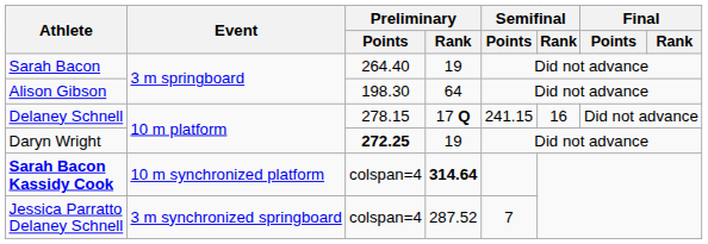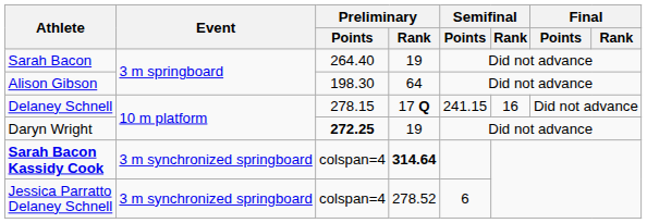Sarah Bacon Kassidy Cook | Event: 10 m synchronized platform -> 3 m synchronized springboard
Jessica Parratto Delaney Schnell | Preliminary / Rank: 287.52 -> 278.52
Jessica Parratto Delaney Schnell | Semifinal / Points: 7 -> 6
